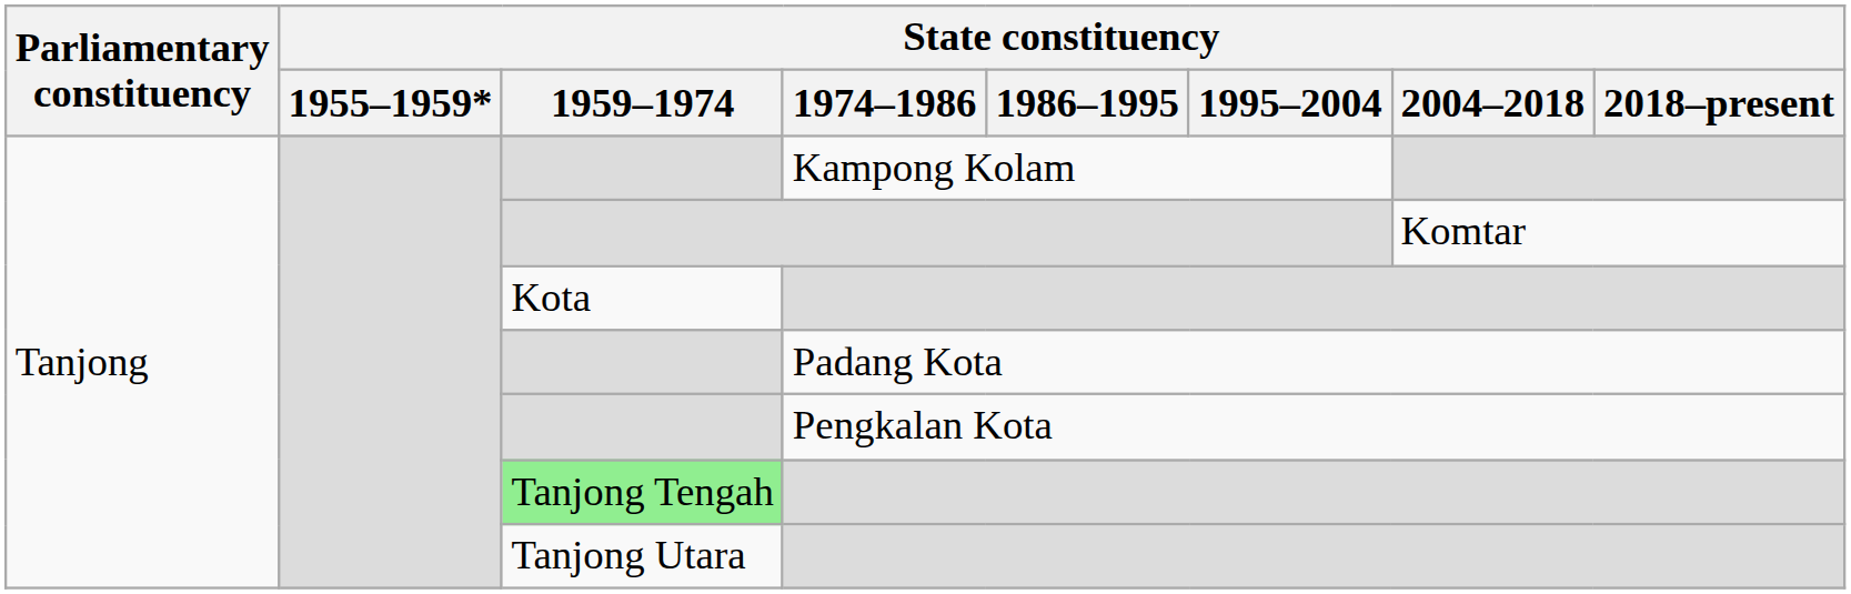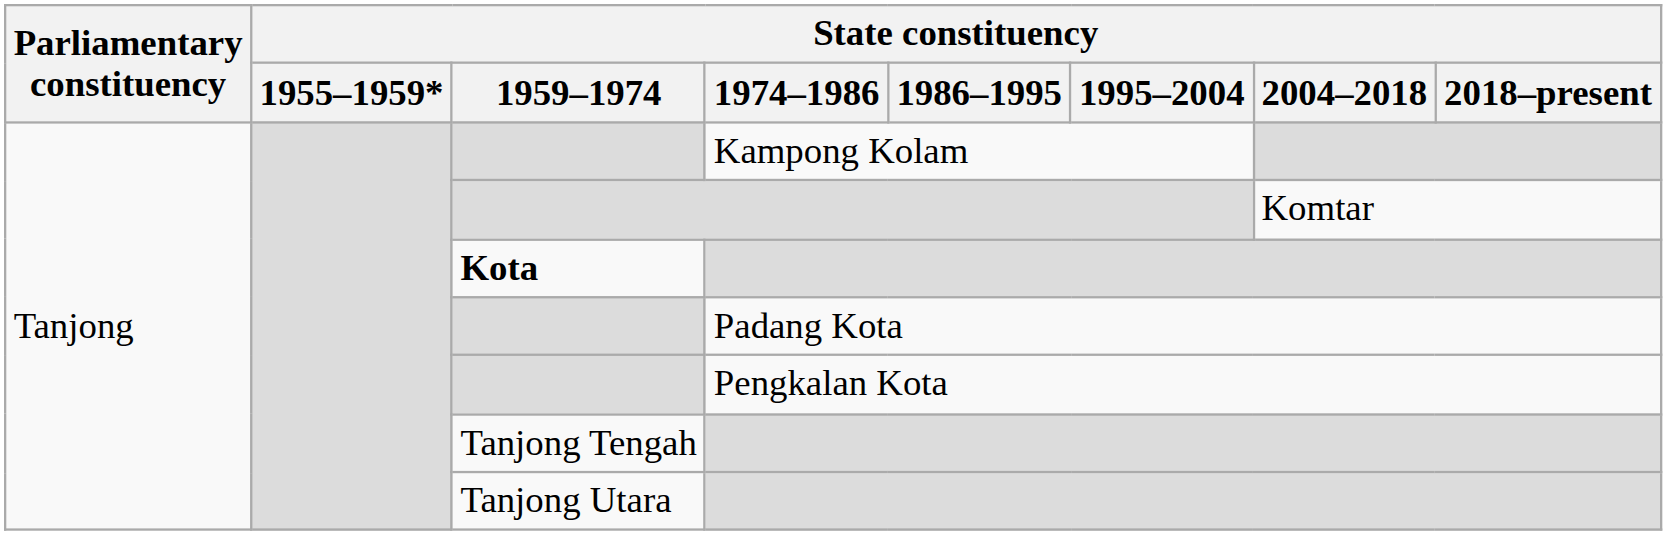Kota | State constituency / 1959–1974: normal -> bold
Tanjong Tengah | State constituency / 1959–1974: lightgreen background -> no background
